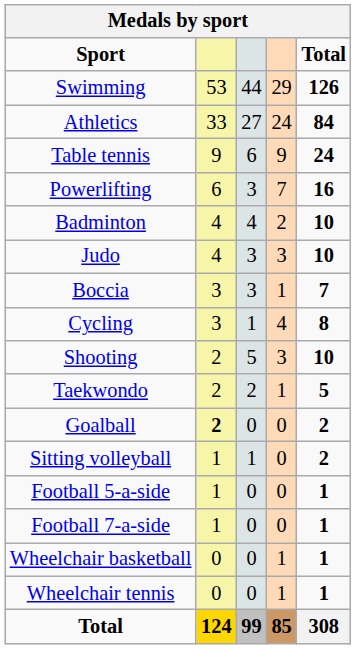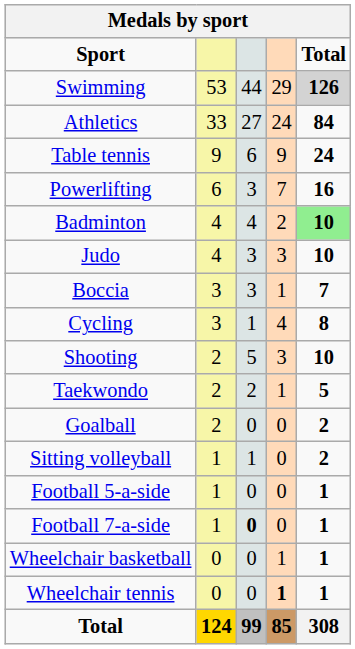Swimming | Total: no background -> lightgrey background
Badminton | Total: no background -> lightgreen background
Goalball | column 2: bold -> normal
Football 7-a-side | column 3: normal -> bold
Wheelchair tennis | column 4: normal -> bold
